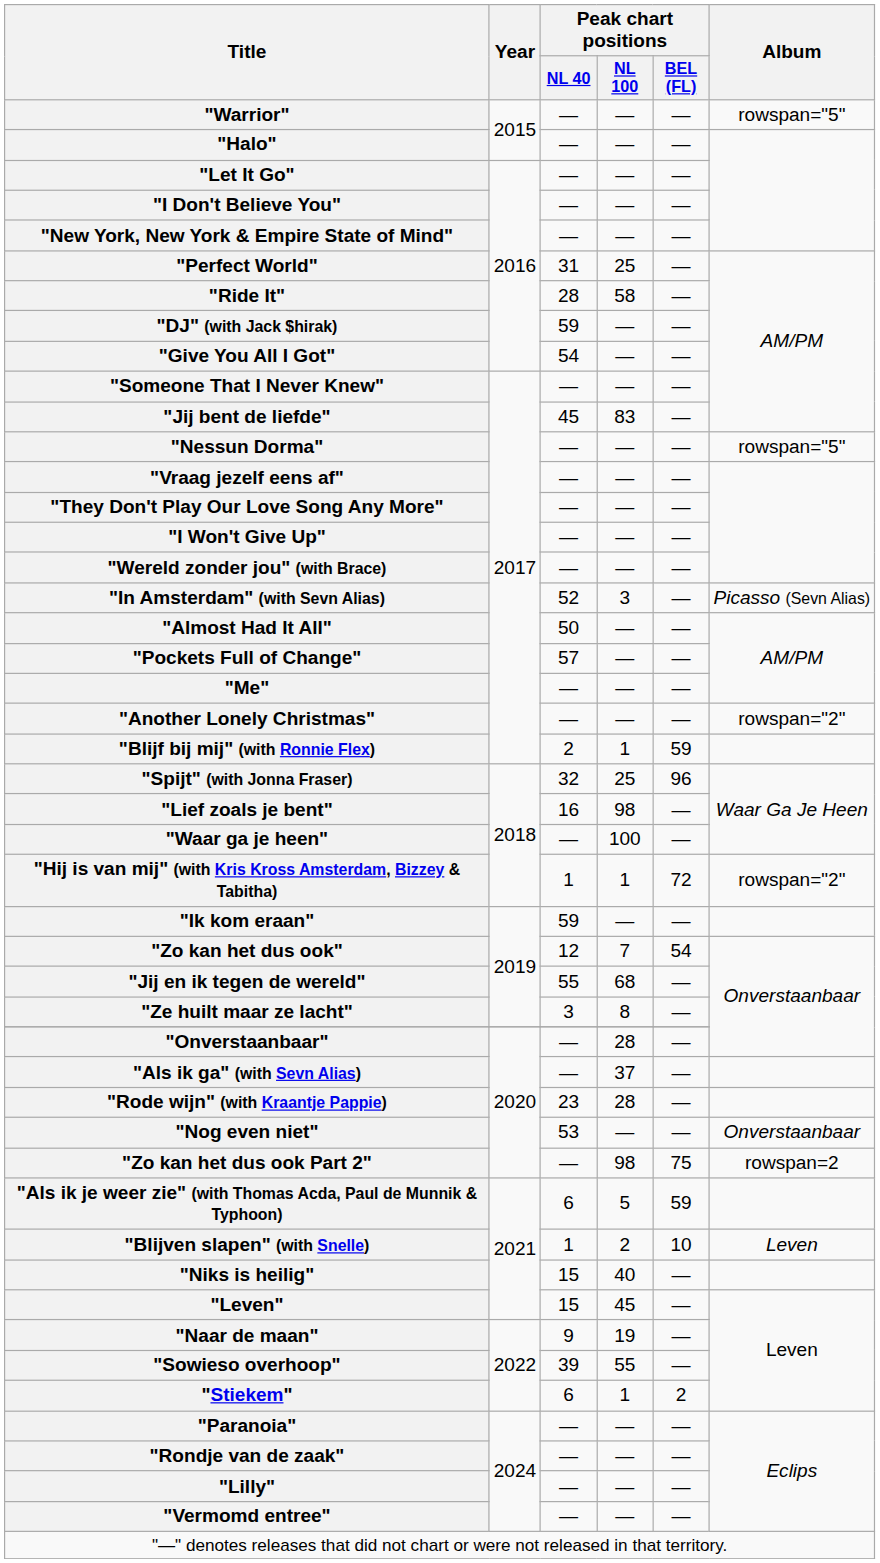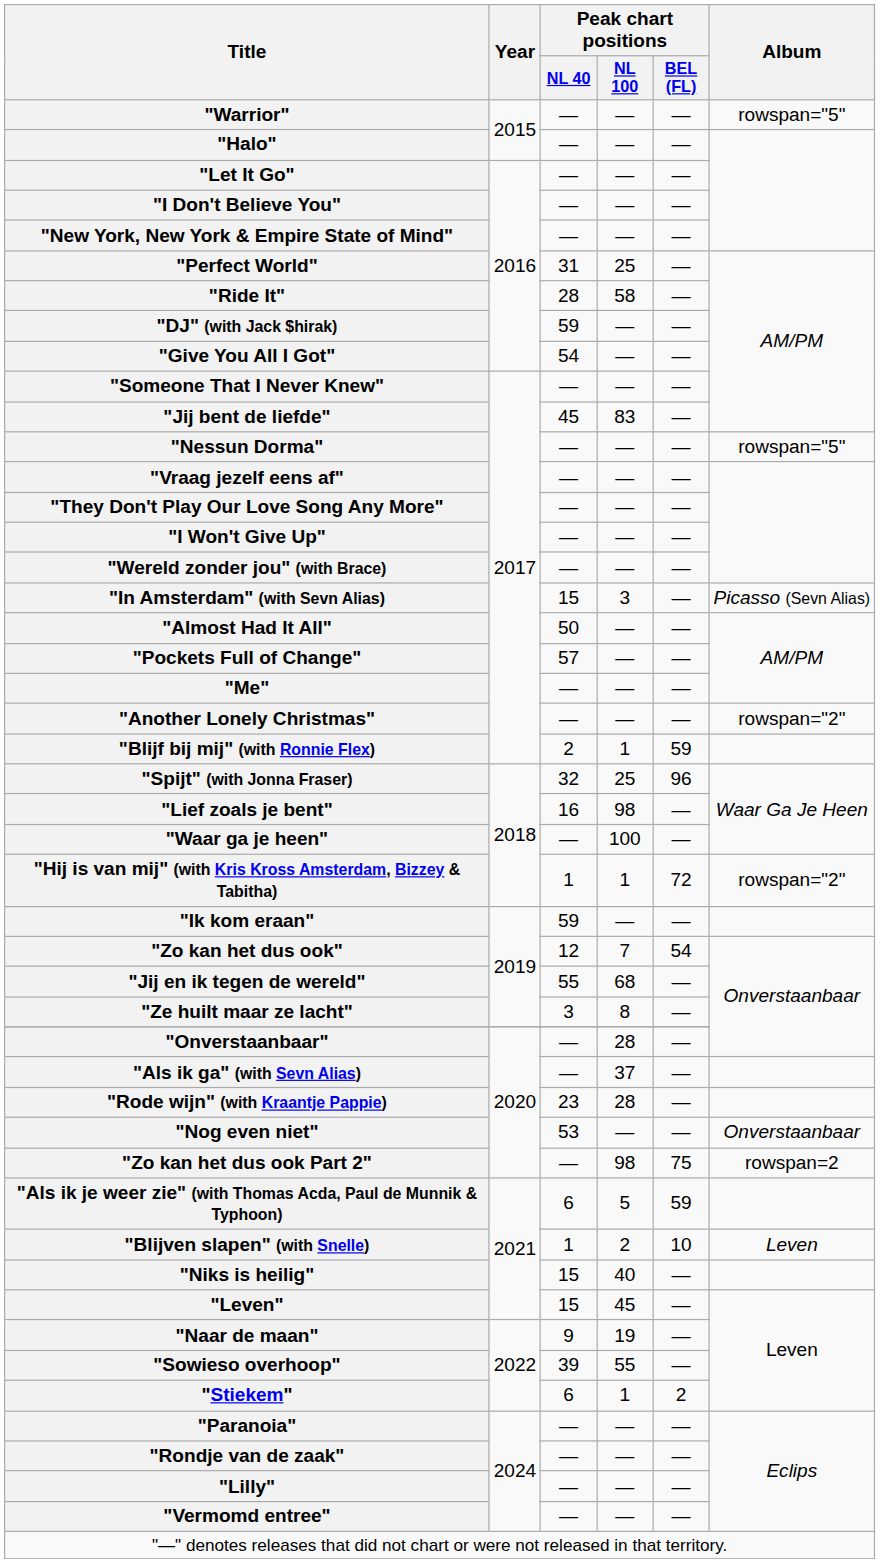"In Amsterdam" (with Sevn Alias) | Peak chart positions / NL 40: 52 -> 15
